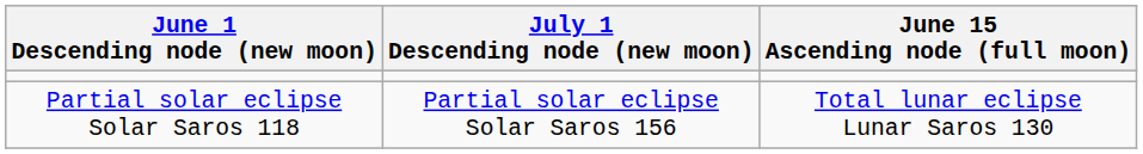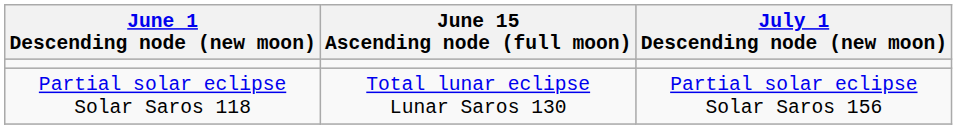columns swapped: June 15 Ascending node (full moon) <-> July 1 Descending node (new moon)
